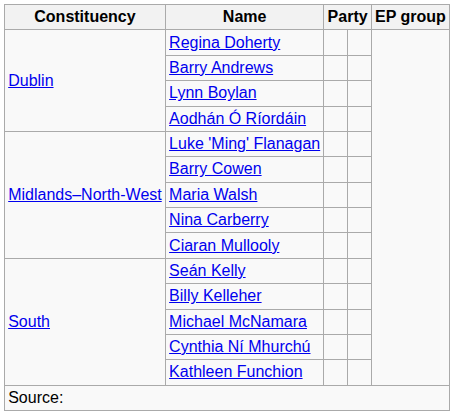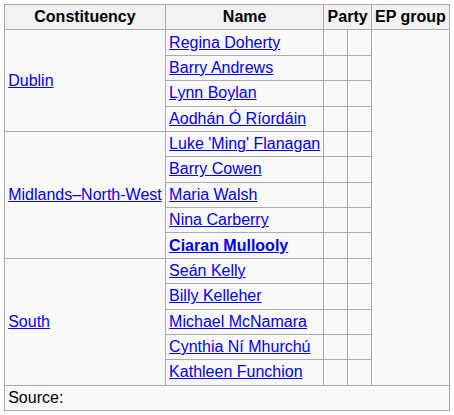Ciaran Mullooly | Name: normal -> bold
